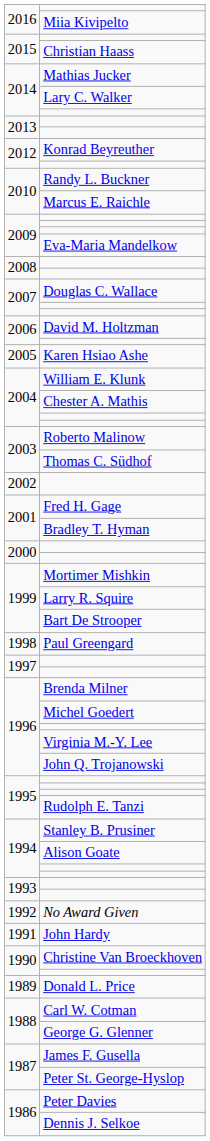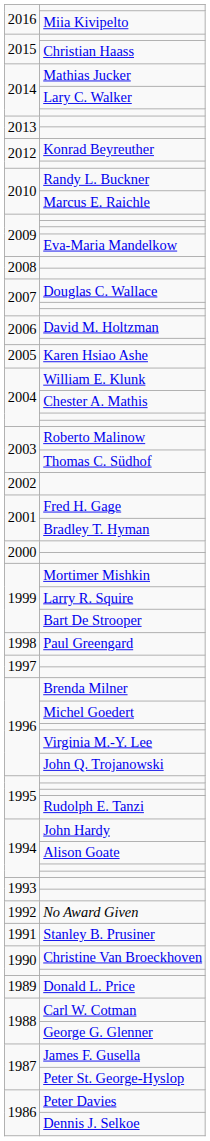row 52 | column 2: Stanley B. Prusiner -> John Hardy
row 59 | column 2: John Hardy -> Stanley B. Prusiner
